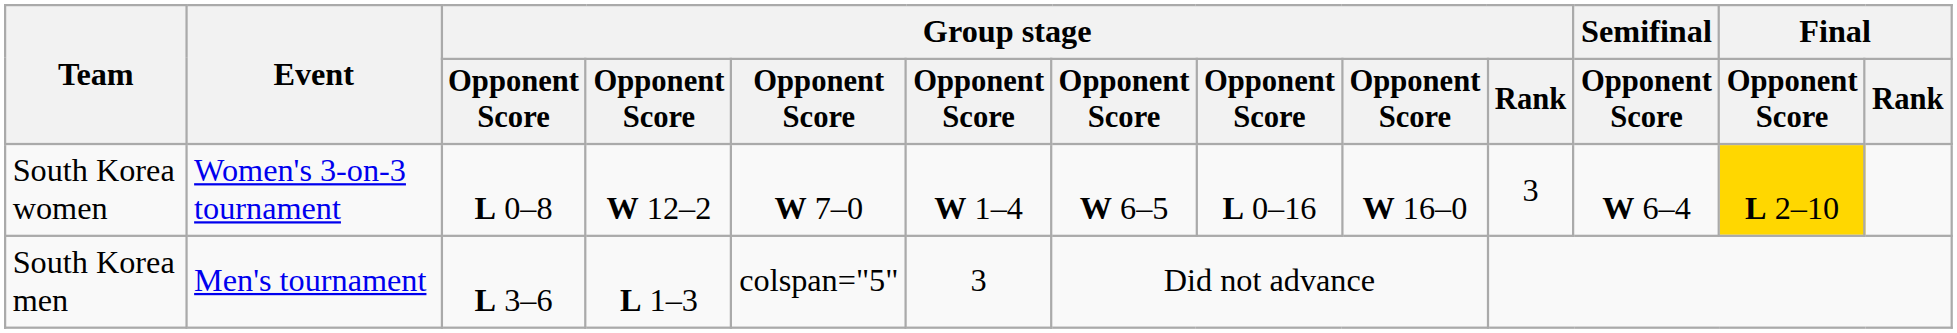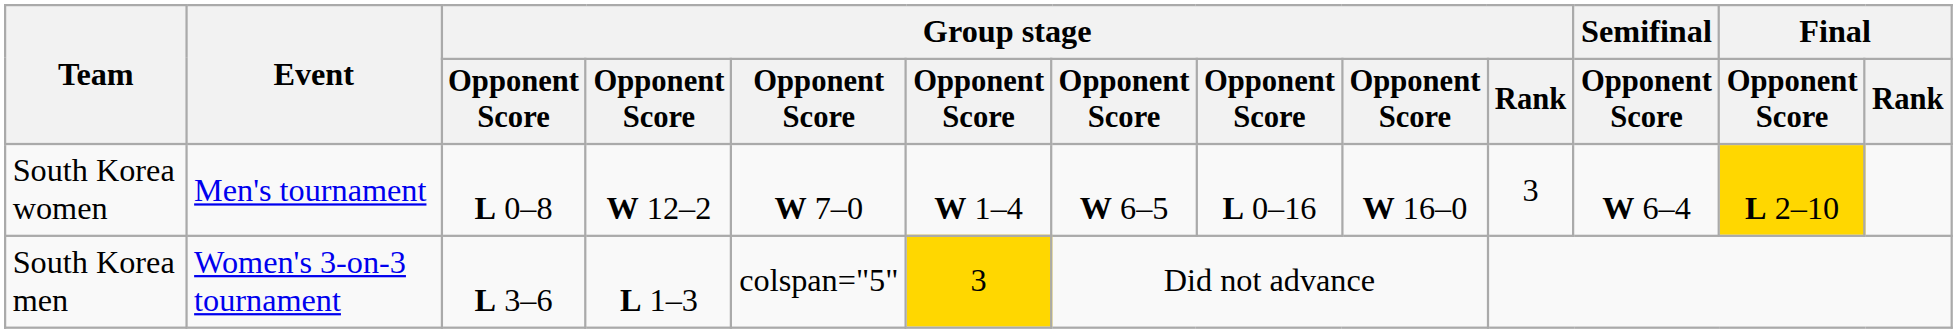South Korea women | Event: Women's 3-on-3 tournament -> Men's tournament
South Korea men | Event: Men's tournament -> Women's 3-on-3 tournament
South Korea men | column 6: no background -> gold background
